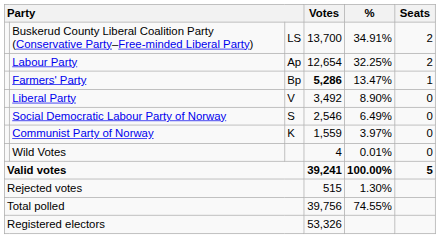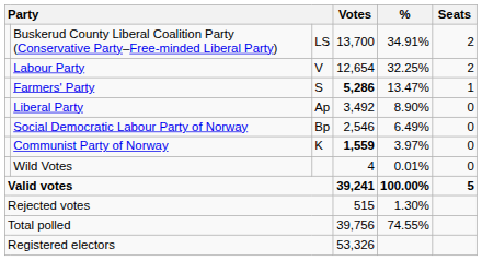Labour Party | column 3: Ap -> V
Farmers' Party | column 3: Bp -> S
Liberal Party | column 3: V -> Ap
Social Democratic Labour Party of Norway | column 3: S -> Bp
Communist Party of Norway | Votes: normal -> bold
